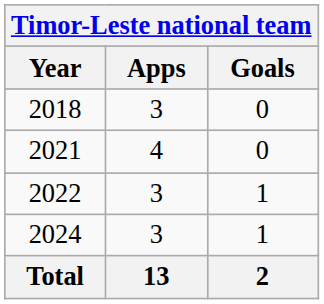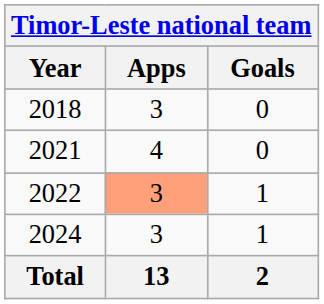2022 | Apps: no background -> lightsalmon background
